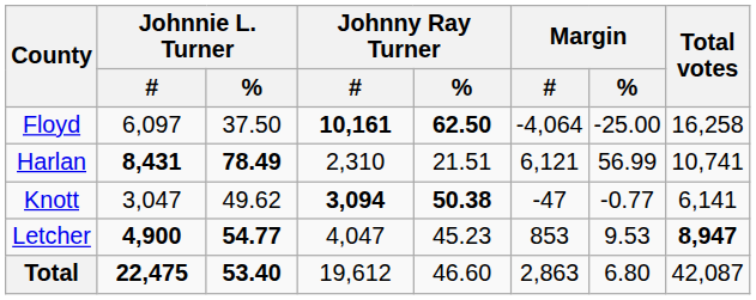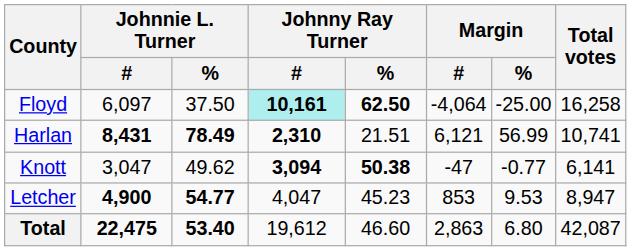Floyd | Johnny Ray Turner / #: no background -> paleturquoise background
Harlan | Johnny Ray Turner / #: normal -> bold
Letcher | Total votes: bold -> normal
